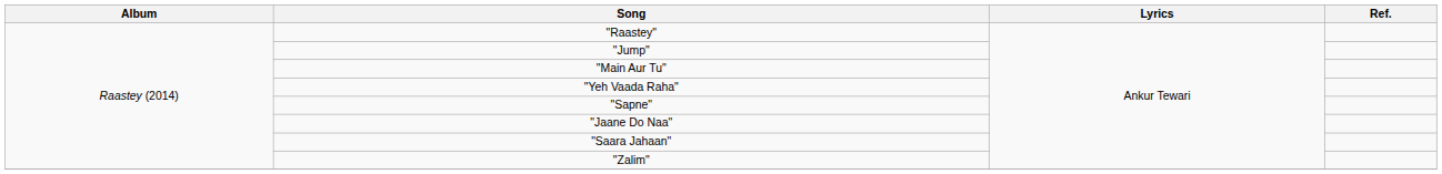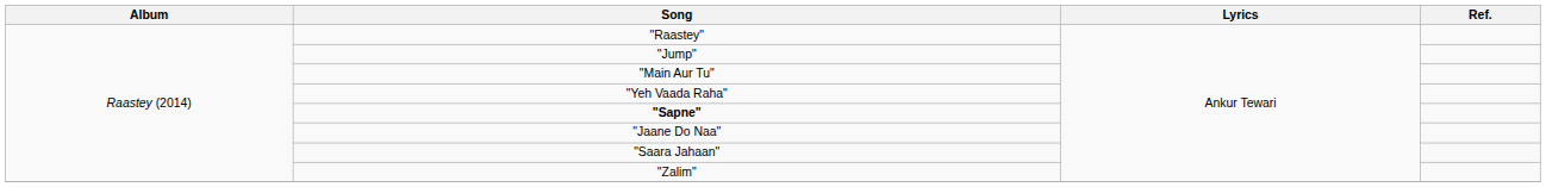"Sapne" | Song: normal -> bold
